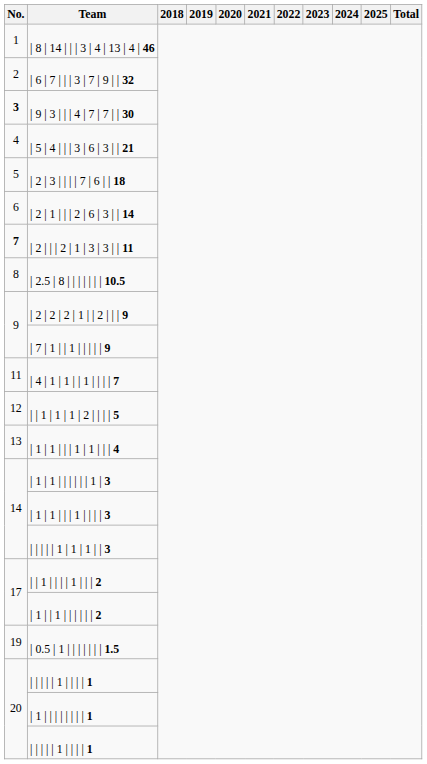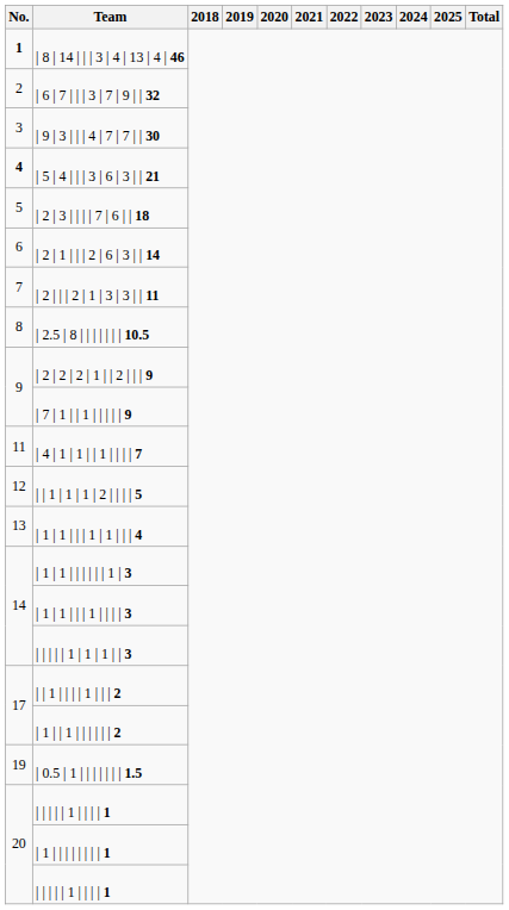row 2 | No.: normal -> bold
row 4 | No.: bold -> normal
row 5 | No.: normal -> bold
row 8 | No.: bold -> normal
